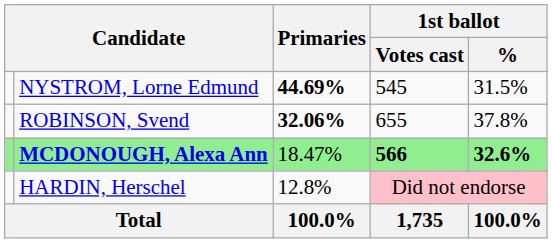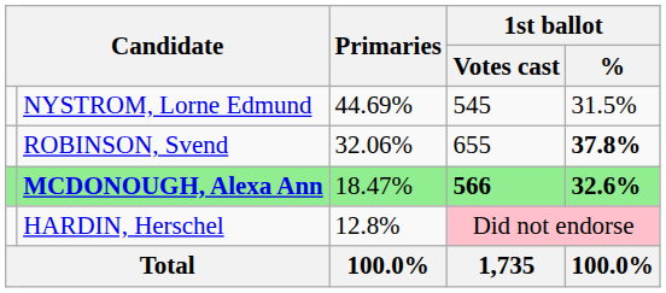NYSTROM, Lorne Edmund | Primaries: bold -> normal
ROBINSON, Svend | Primaries: bold -> normal
ROBINSON, Svend | 1st ballot / %: normal -> bold
